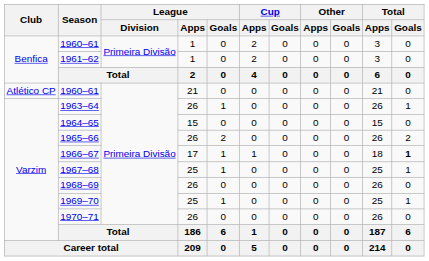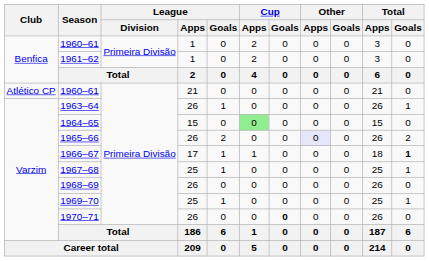1964–65 | Cup / Apps: no background -> lightgreen background
1965–66 | Other / Apps: no background -> lavender background
1970–71 | Cup / Goals: normal -> bold
